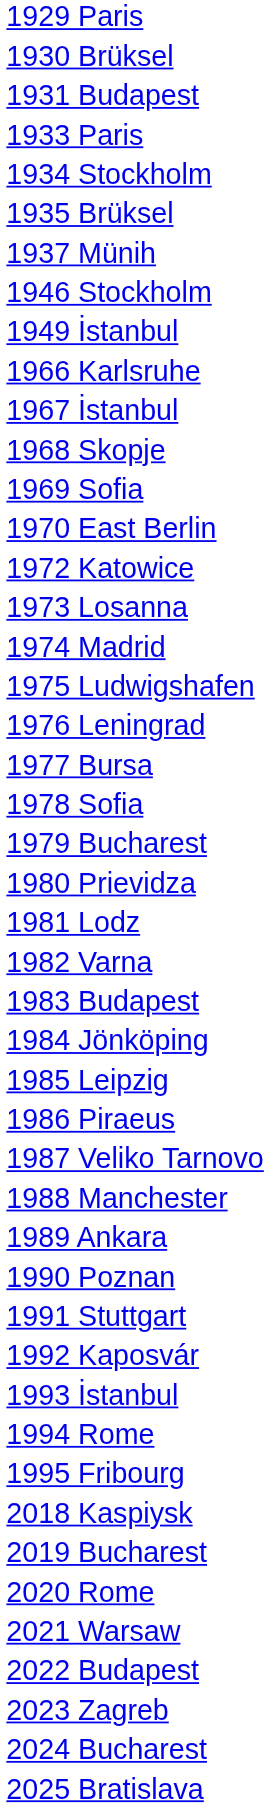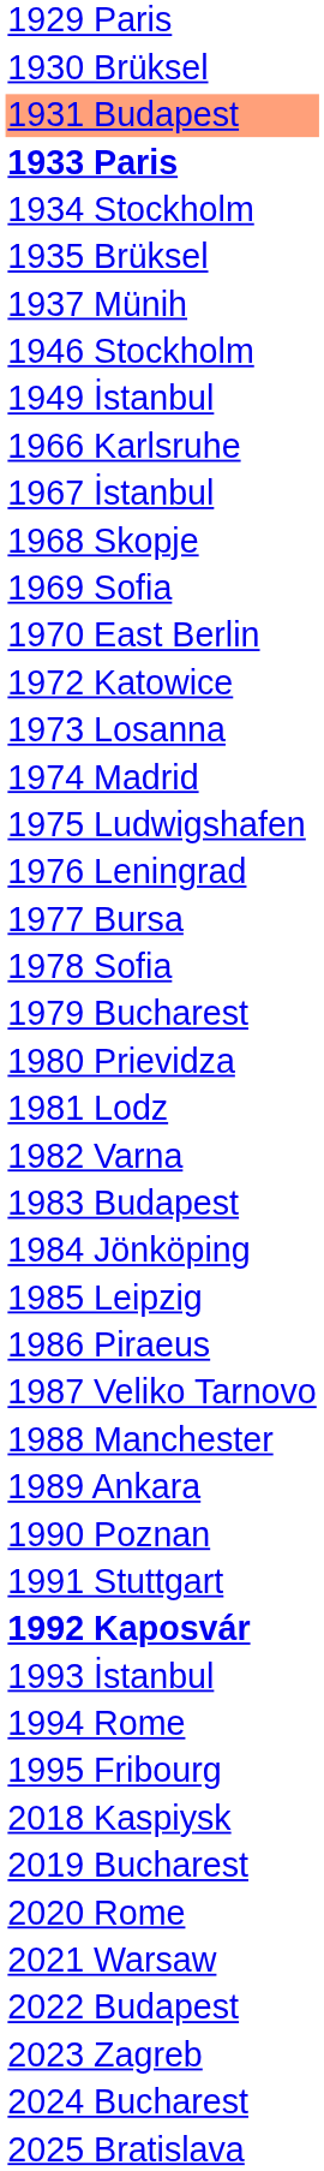1931 Budapest | column 1: no background -> lightsalmon background
1933 Paris | column 1: normal -> bold
1992 Kaposvár | column 1: normal -> bold
